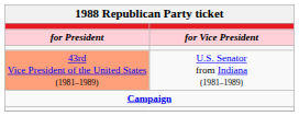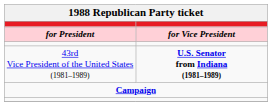43rd Vice President of the United States (1981–1989) | column 1: lightsalmon background -> no background
43rd Vice President of the United States (1981–1989) | column 2: normal -> bold
